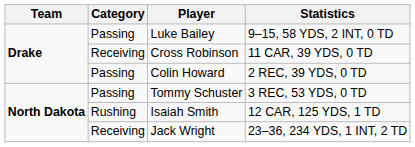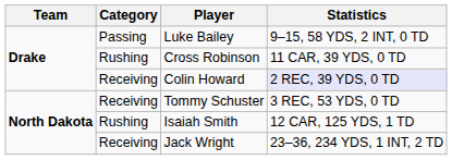Cross Robinson | Category: Receiving -> Rushing
Colin Howard | Category: Passing -> Receiving
Colin Howard | Statistics: no background -> lavender background
Tommy Schuster | Category: Passing -> Receiving
